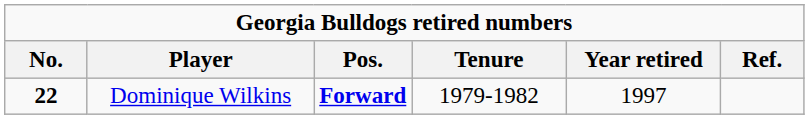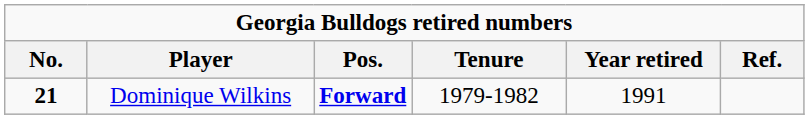Dominique Wilkins | No.: 22 -> 21
Dominique Wilkins | Year retired: 1997 -> 1991
